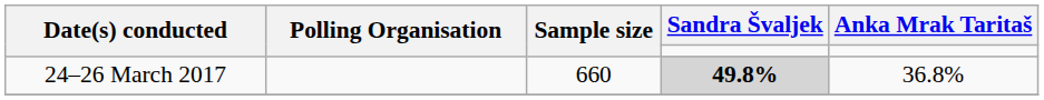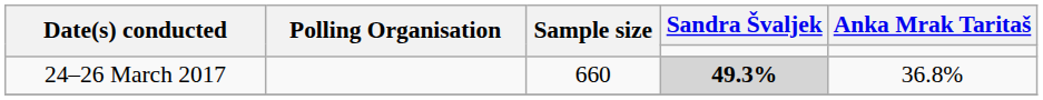24–26 March 2017 | Sandra Švaljek: 49.8% -> 49.3%
